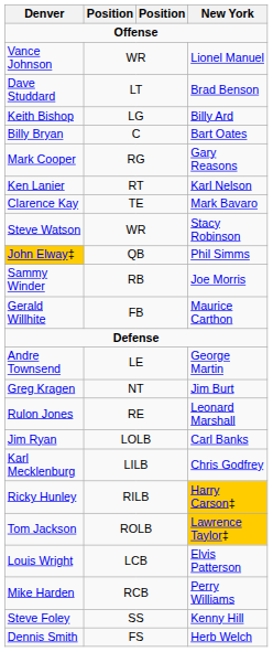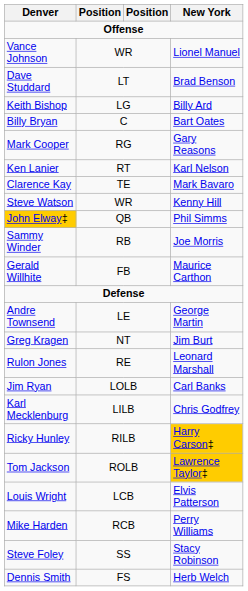Steve Watson | New York: Stacy Robinson -> Kenny Hill
Steve Foley | New York: Kenny Hill -> Stacy Robinson
